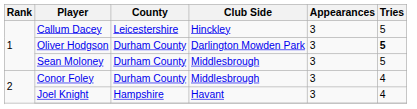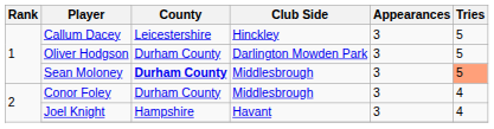Oliver Hodgson | Tries: bold -> normal
Sean Moloney | County: normal -> bold
Sean Moloney | Tries: no background -> lightsalmon background
